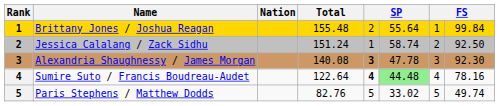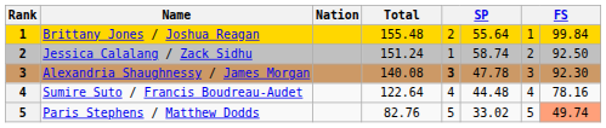Sumire Suto / Francis Boudreau-Audet | column 5: bold -> normal
Sumire Suto / Francis Boudreau-Audet | column 6: lightgreen background -> no background
Paris Stephens / Matthew Dodds | column 8: no background -> lightsalmon background
